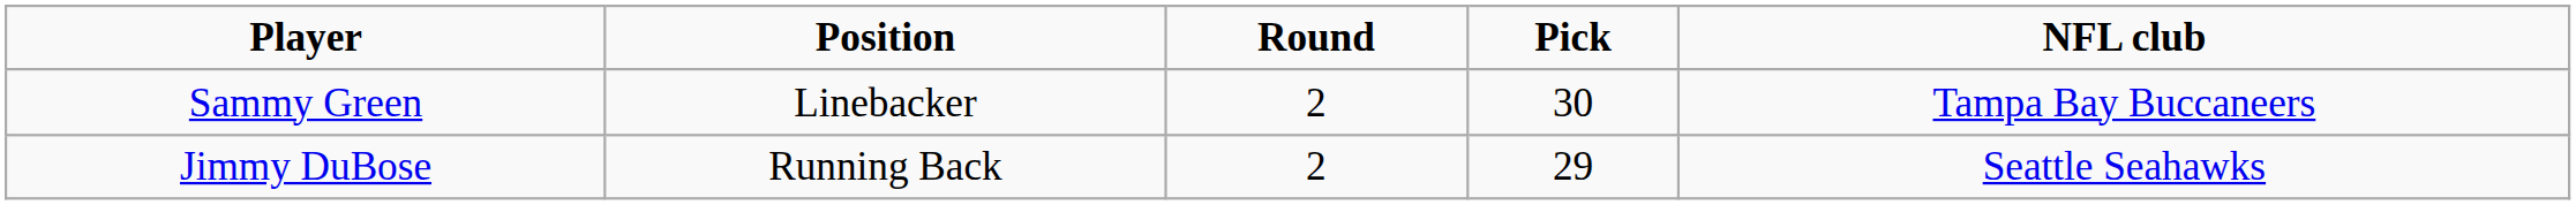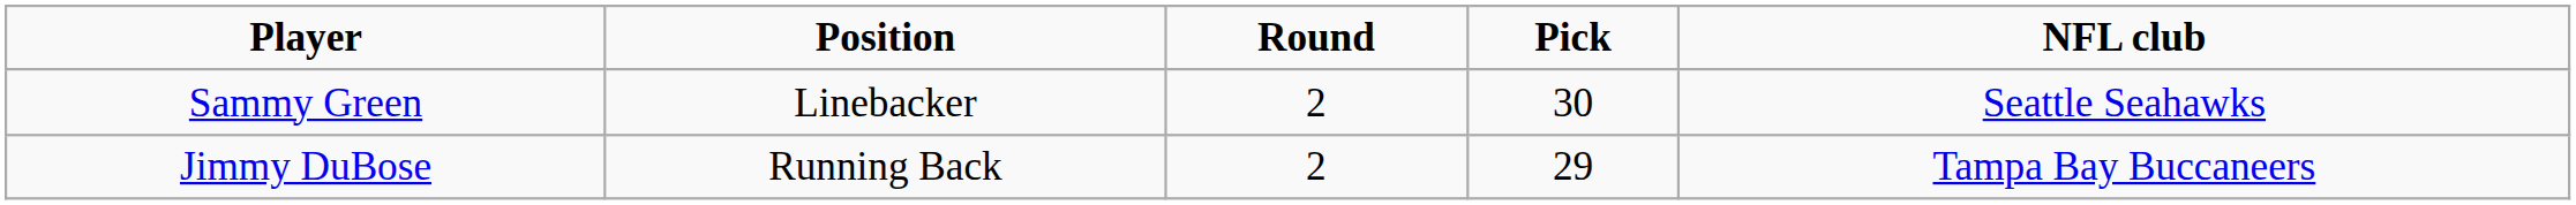Sammy Green | NFL club: Tampa Bay Buccaneers -> Seattle Seahawks
Jimmy DuBose | NFL club: Seattle Seahawks -> Tampa Bay Buccaneers
